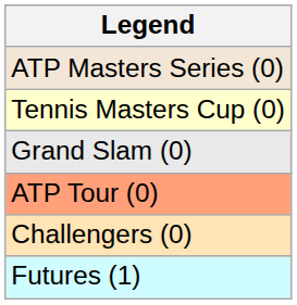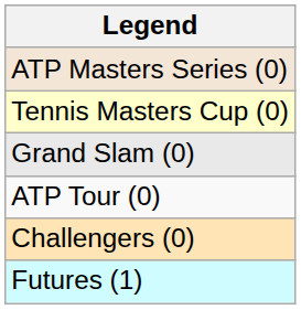row 5 | column 1: lightsalmon background -> no background
